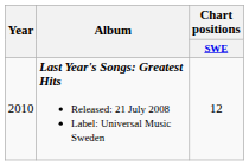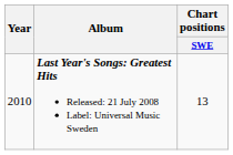row 3 | Chart positions / SWE: 12 -> 13
